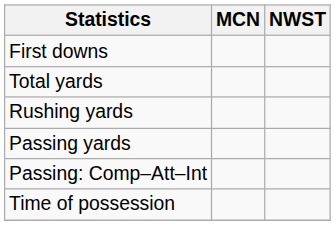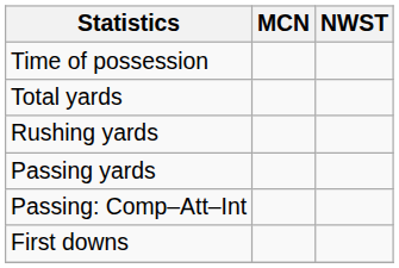rows swapped: First downs <-> Time of possession
